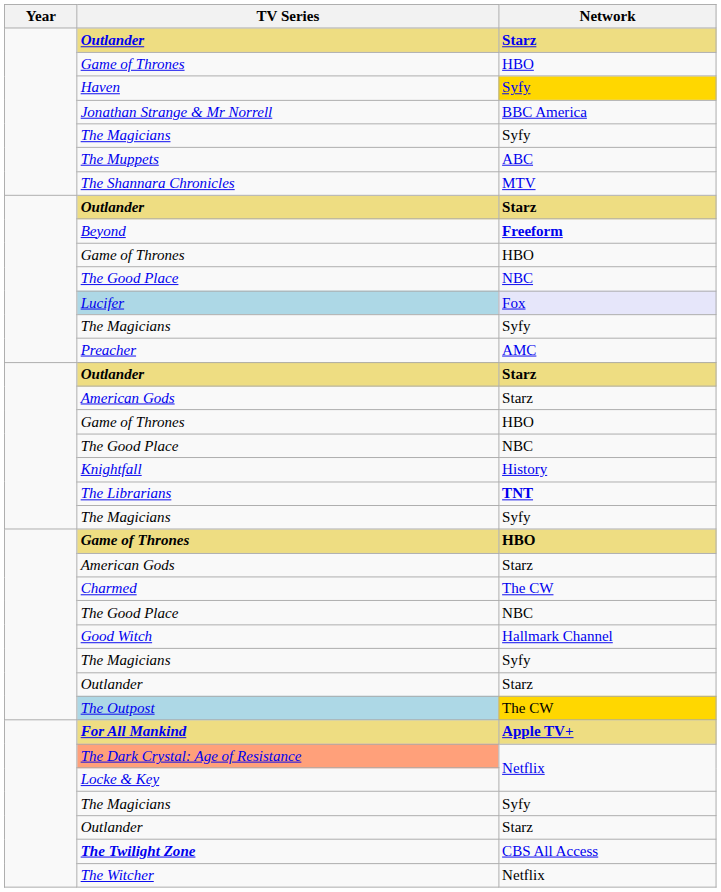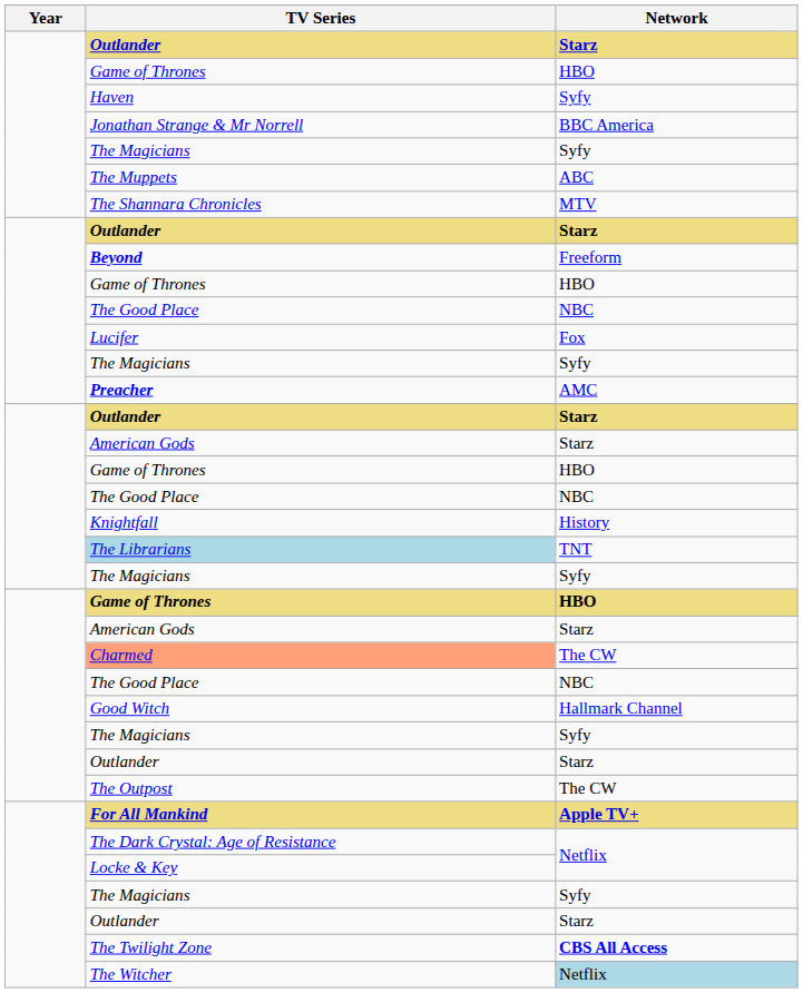Haven | Network: gold background -> no background
Beyond | TV Series: normal -> bold
Beyond | Network: bold -> normal
Lucifer | TV Series: lightblue background -> no background
Lucifer | Network: lavender background -> no background
Preacher | TV Series: normal -> bold
The Librarians | TV Series: no background -> lightblue background
The Librarians | Network: bold -> normal
Charmed | TV Series: no background -> lightsalmon background
The Outpost | TV Series: lightblue background -> no background
The Outpost | Network: gold background -> no background
The Dark Crystal: Age of Resistance | TV Series: lightsalmon background -> no background
The Twilight Zone | TV Series: bold -> normal
The Twilight Zone | Network: normal -> bold
The Witcher | Network: no background -> lightblue background
